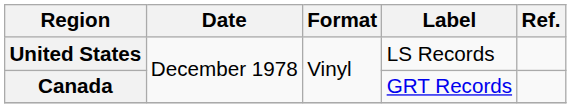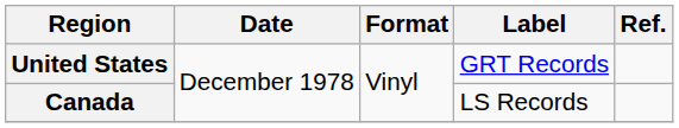United States | Label: LS Records -> GRT Records
Canada | Label: GRT Records -> LS Records
